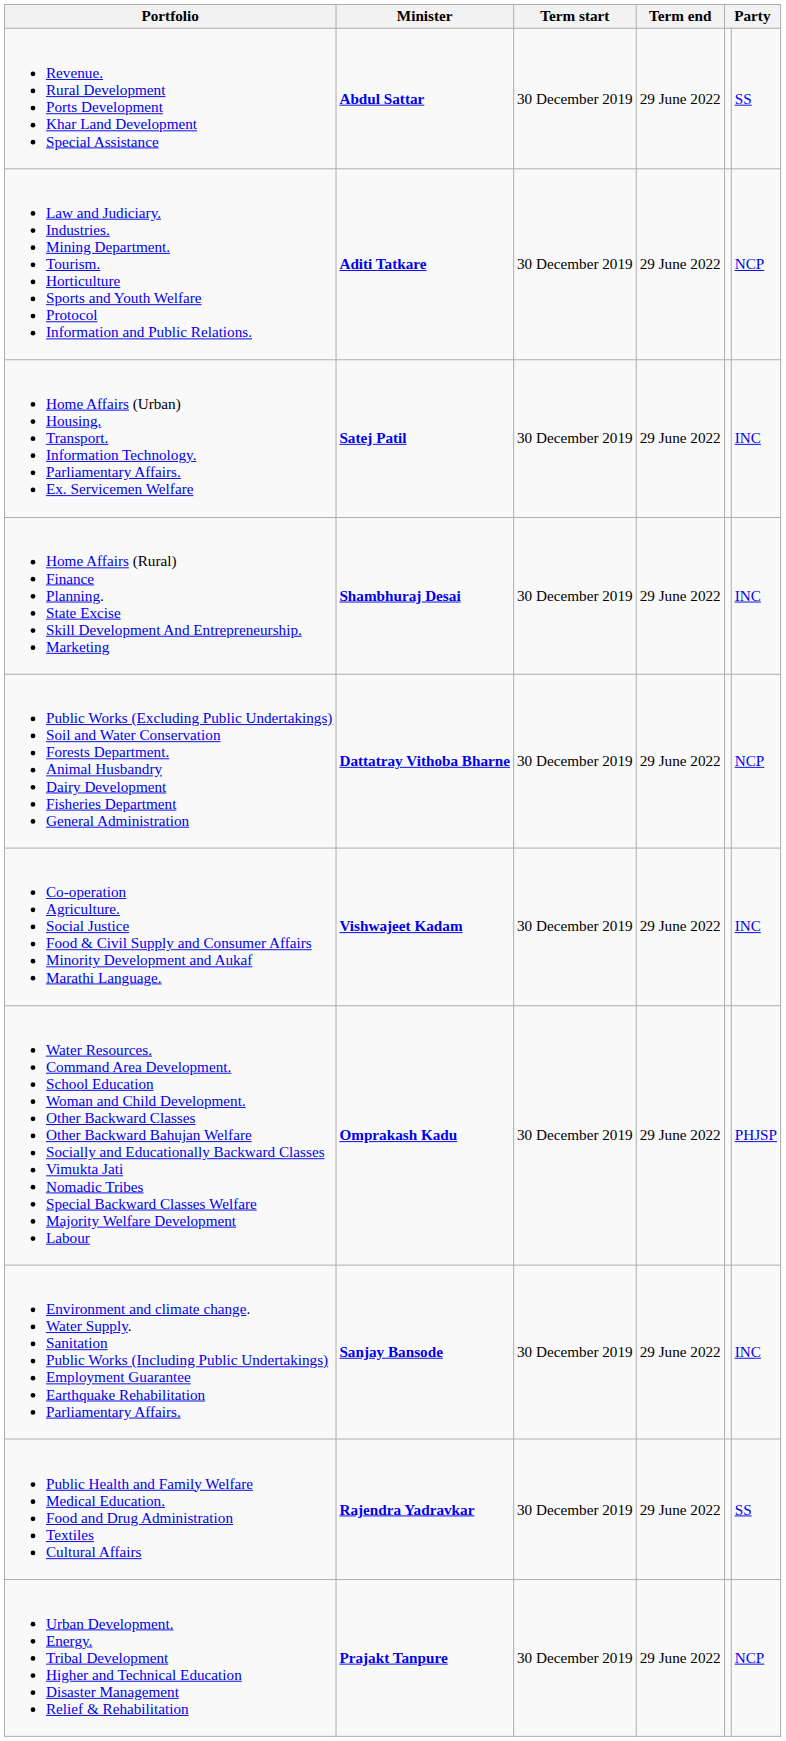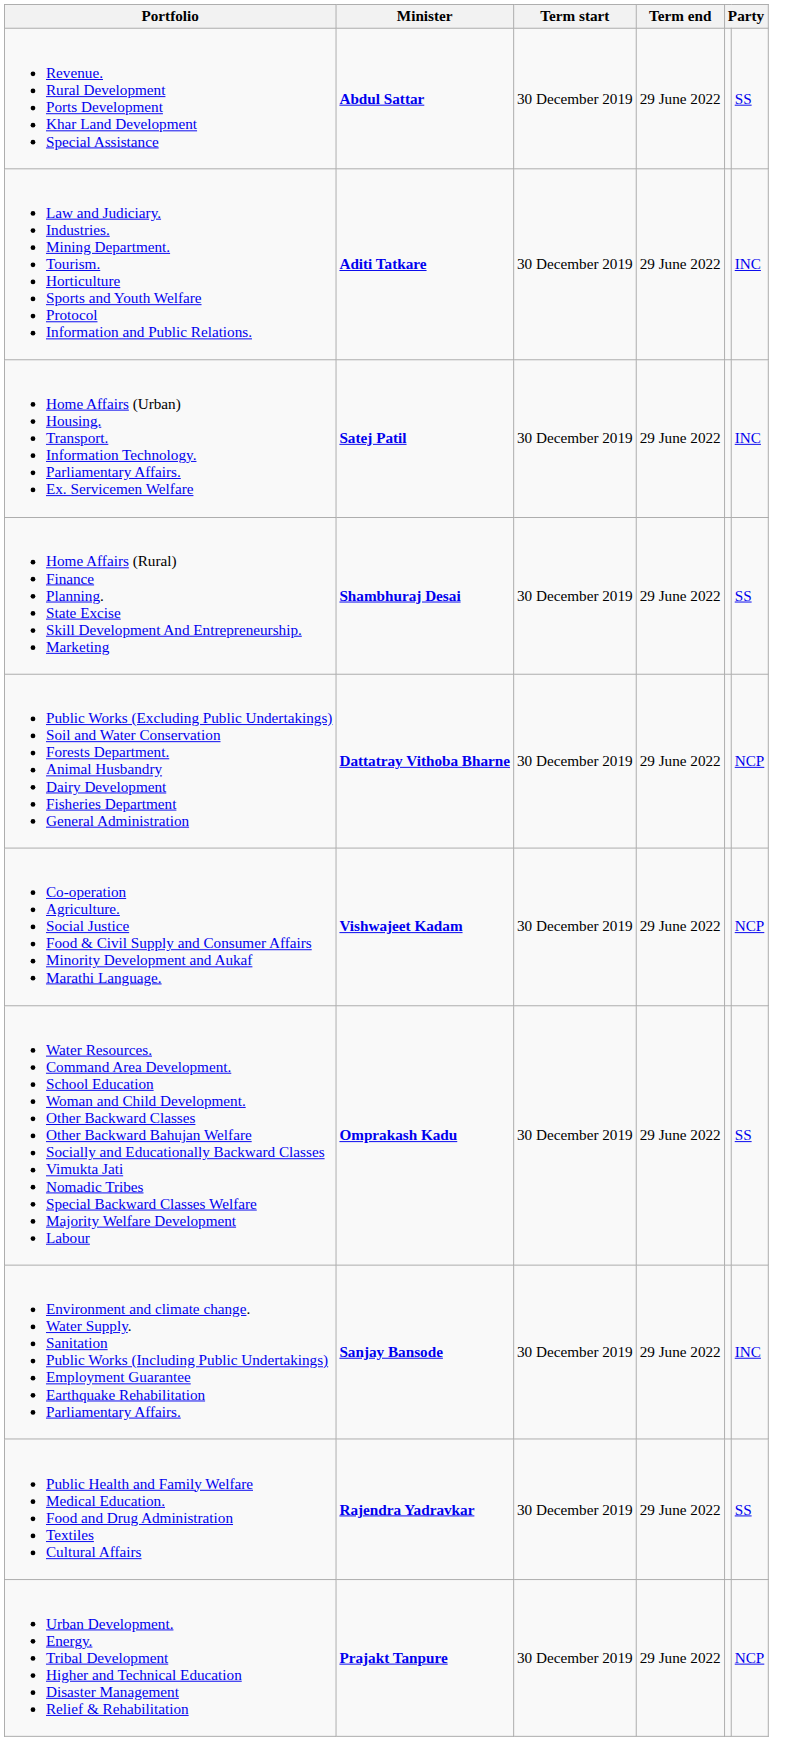row 3 | column 6: NCP -> INC
row 5 | column 6: INC -> SS
row 7 | column 6: INC -> NCP
row 8 | column 6: PHJSP -> SS
